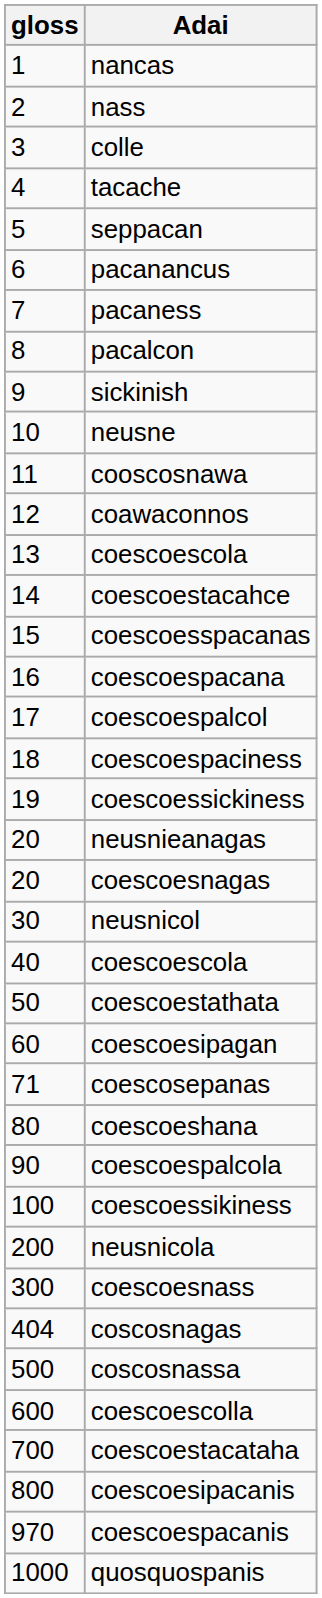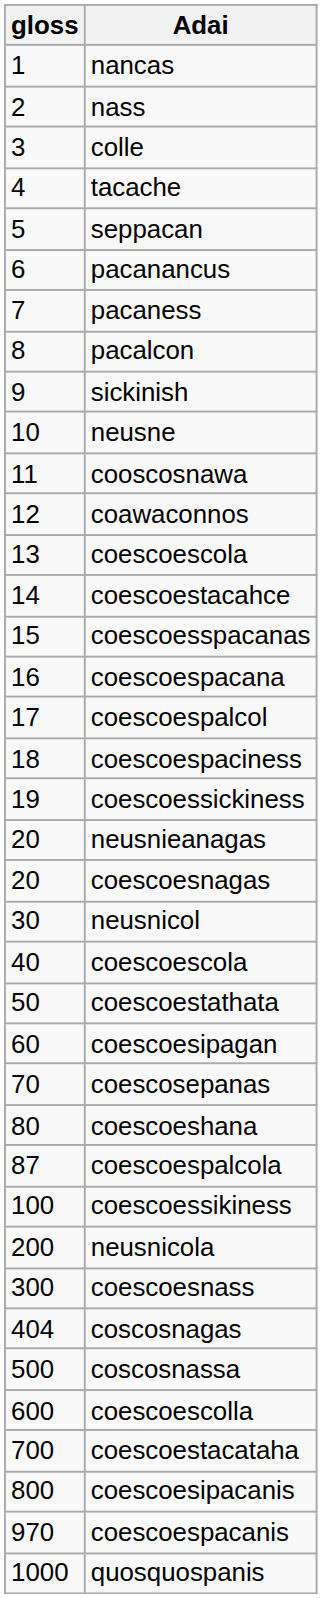row 27 | gloss: 71 -> 70
row 29 | gloss: 90 -> 87
